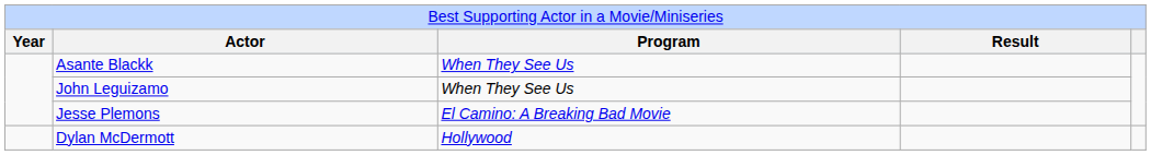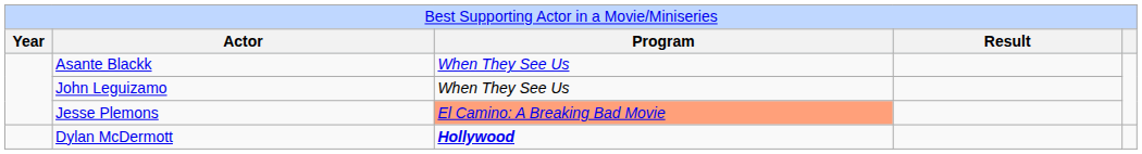Jesse Plemons | column 3: no background -> lightsalmon background
Dylan McDermott | column 3: normal -> bold
